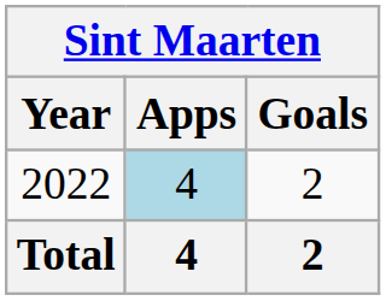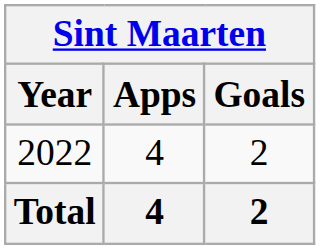2022 | Apps: lightblue background -> no background
